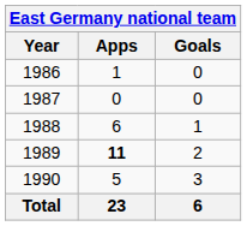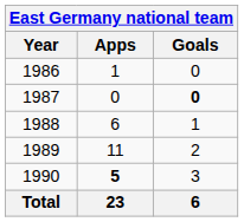1987 | Goals: normal -> bold
1989 | Apps: bold -> normal
1990 | Apps: normal -> bold
